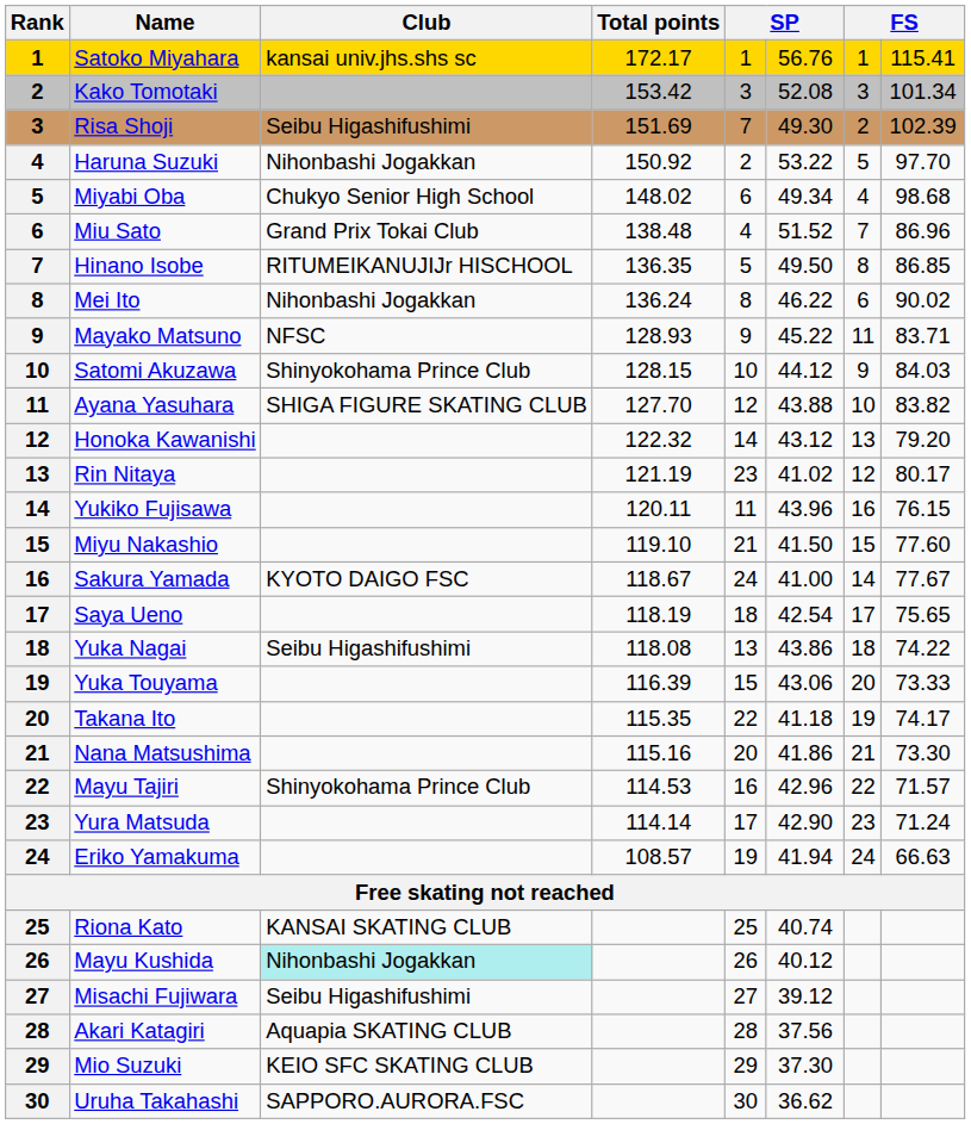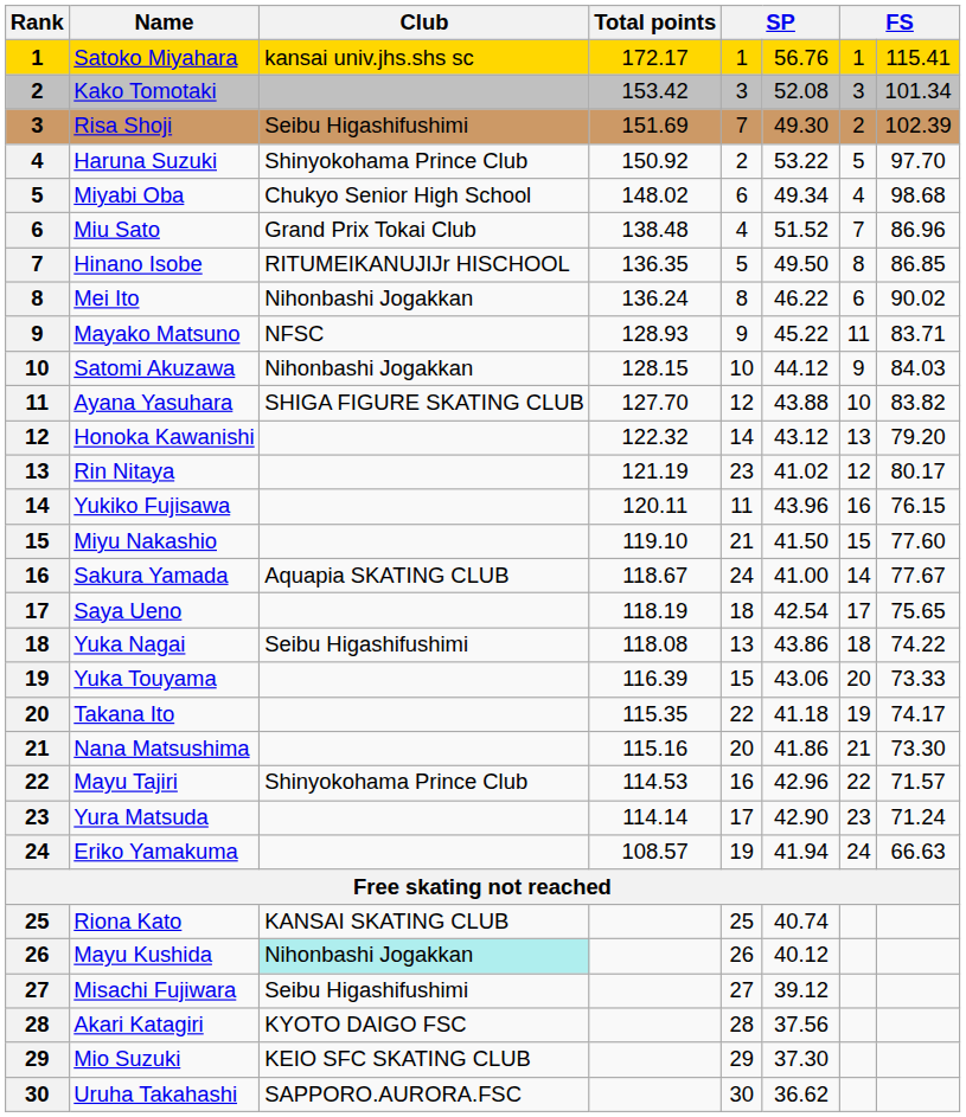Haruna Suzuki | Club: Nihonbashi Jogakkan -> Shinyokohama Prince Club
Satomi Akuzawa | Club: Shinyokohama Prince Club -> Nihonbashi Jogakkan
Sakura Yamada | Club: KYOTO DAIGO FSC -> Aquapia SKATING CLUB
Akari Katagiri | Club: Aquapia SKATING CLUB -> KYOTO DAIGO FSC
